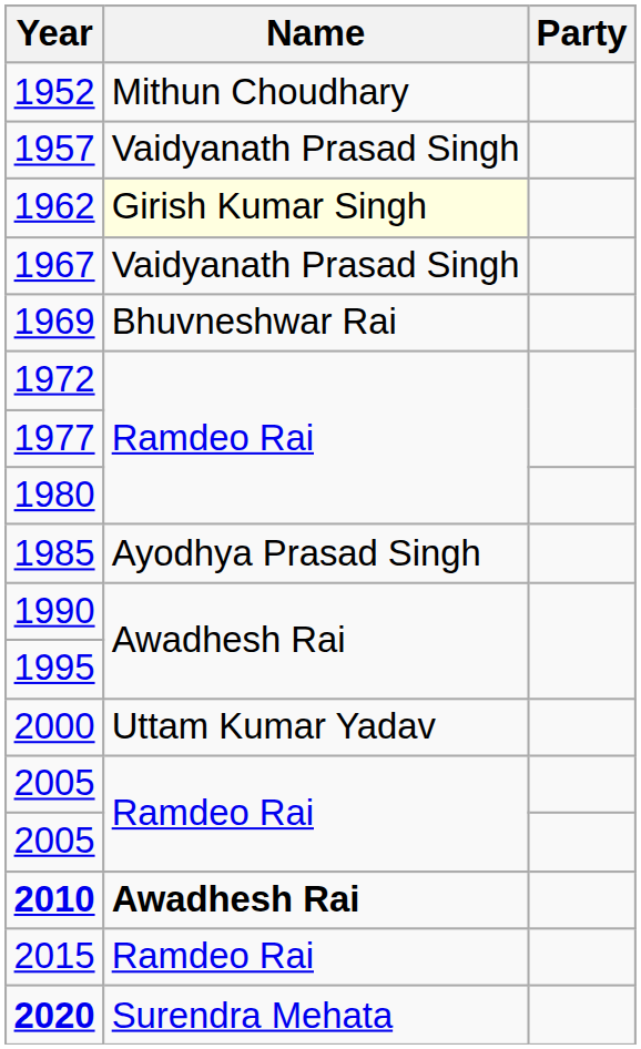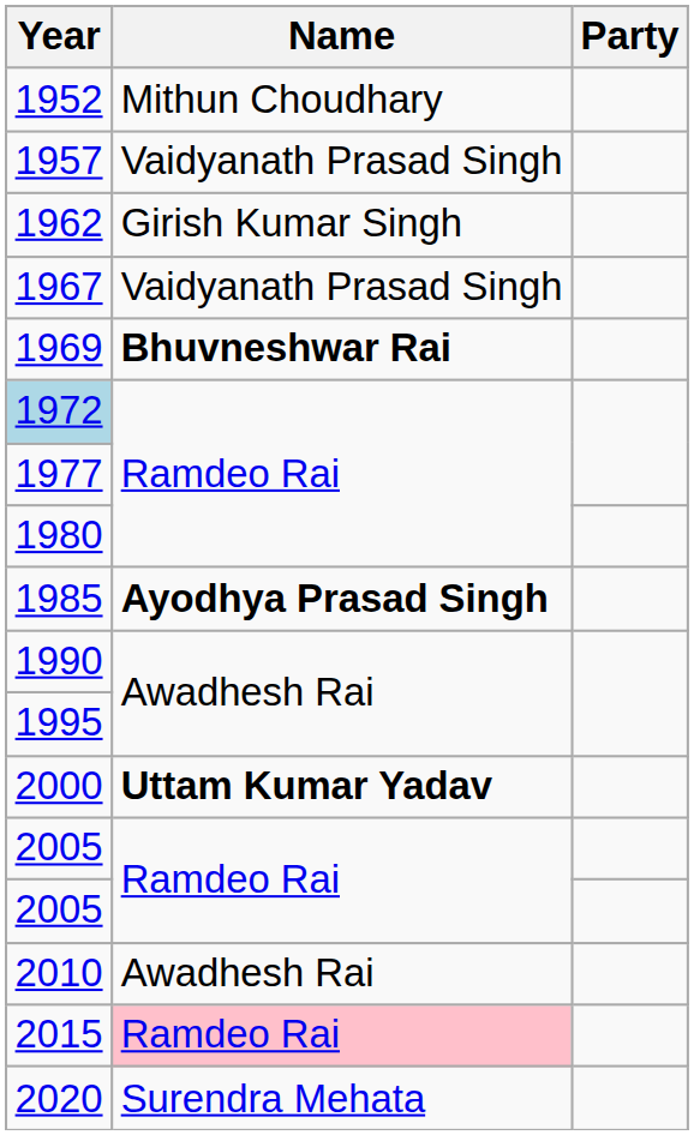1962 | Name: lightyellow background -> no background
1969 | Name: normal -> bold
1972 | Year: no background -> lightblue background
1985 | Name: normal -> bold
2000 | Name: normal -> bold
2010 | Year: bold -> normal
2010 | Name: bold -> normal
2015 | Name: no background -> pink background
2020 | Year: bold -> normal
